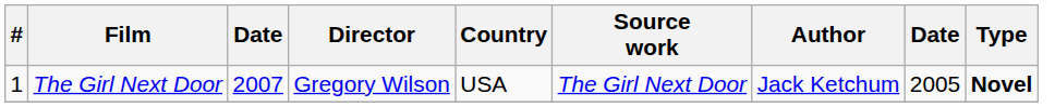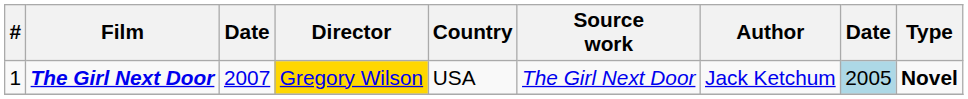row 2 | Film: normal -> bold
row 2 | Director: no background -> gold background
row 2 | column 8: no background -> lightblue background
